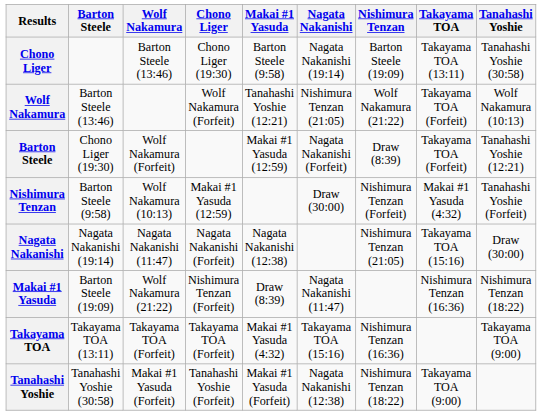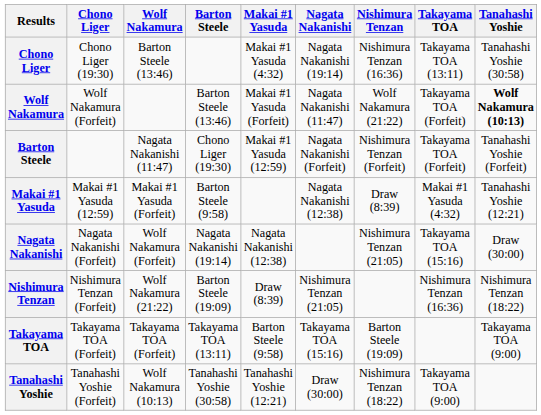columns swapped: Barton Steele <-> Chono Liger
row 2 | Makai #1 Yasuda: Barton Steele (9:58) -> Makai #1 Yasuda (4:32)
row 2 | Nishimura Tenzan: Barton Steele (19:09) -> Nishimura Tenzan (16:36)
row 3 | Makai #1 Yasuda: Tanahashi Yoshie (12:21) -> Makai #1 Yasuda (Forfeit)
row 3 | Nagata Nakanishi: Nishimura Tenzan (21:05) -> Nagata Nakanishi (11:47)
row 3 | Tanahashi Yoshie: normal -> bold
row 4 | Wolf Nakamura: Wolf Nakamura (Forfeit) -> Nagata Nakanishi (11:47)
row 4 | Nishimura Tenzan: Draw (8:39) -> Nishimura Tenzan (Forfeit)
row 4 | Tanahashi Yoshie: Tanahashi Yoshie (12:21) -> Tanahashi Yoshie (Forfeit)
row 5 | Results: Nishimura Tenzan -> Makai #1 Yasuda
row 5 | Wolf Nakamura: Wolf Nakamura (10:13) -> Makai #1 Yasuda (Forfeit)
row 5 | Nagata Nakanishi: Draw (30:00) -> Nagata Nakanishi (12:38)
row 5 | Nishimura Tenzan: Nishimura Tenzan (Forfeit) -> Draw (8:39)
row 5 | Tanahashi Yoshie: Tanahashi Yoshie (Forfeit) -> Tanahashi Yoshie (12:21)
row 6 | Wolf Nakamura: Nagata Nakanishi (11:47) -> Wolf Nakamura (Forfeit)
row 7 | Results: Makai #1 Yasuda -> Nishimura Tenzan
row 7 | Nagata Nakanishi: Nagata Nakanishi (11:47) -> Nishimura Tenzan (21:05)
row 8 | Makai #1 Yasuda: Makai #1 Yasuda (4:32) -> Barton Steele (9:58)
row 8 | Nishimura Tenzan: Nishimura Tenzan (16:36) -> Barton Steele (19:09)
row 9 | Wolf Nakamura: Makai #1 Yasuda (Forfeit) -> Wolf Nakamura (10:13)
row 9 | Makai #1 Yasuda: Makai #1 Yasuda (Forfeit) -> Tanahashi Yoshie (12:21)
row 9 | Nagata Nakanishi: Nagata Nakanishi (12:38) -> Draw (30:00)
